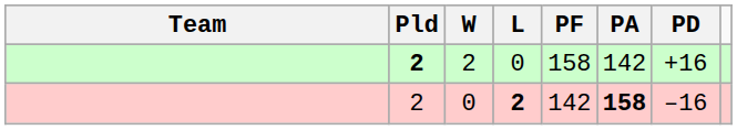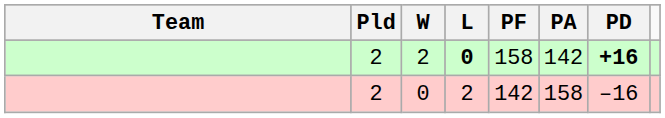row 2 | Pld: bold -> normal
row 2 | L: normal -> bold
row 2 | PD: normal -> bold
row 3 | L: bold -> normal
row 3 | PA: bold -> normal
